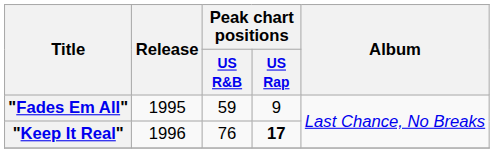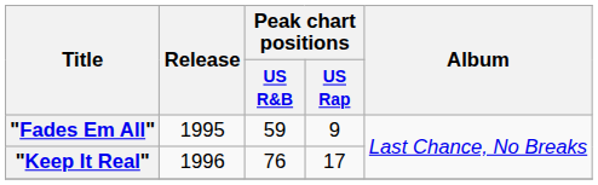"Keep It Real" | Peak chart positions / US Rap: bold -> normal
